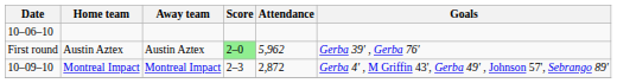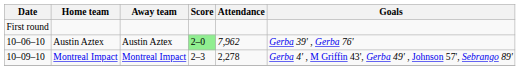row 2 | Date: 10–06–10 -> First round
row 3 | Date: First round -> 10–06–10
row 3 | Attendance: 5,962 -> 7,962
row 4 | Attendance: 2,872 -> 2,278
